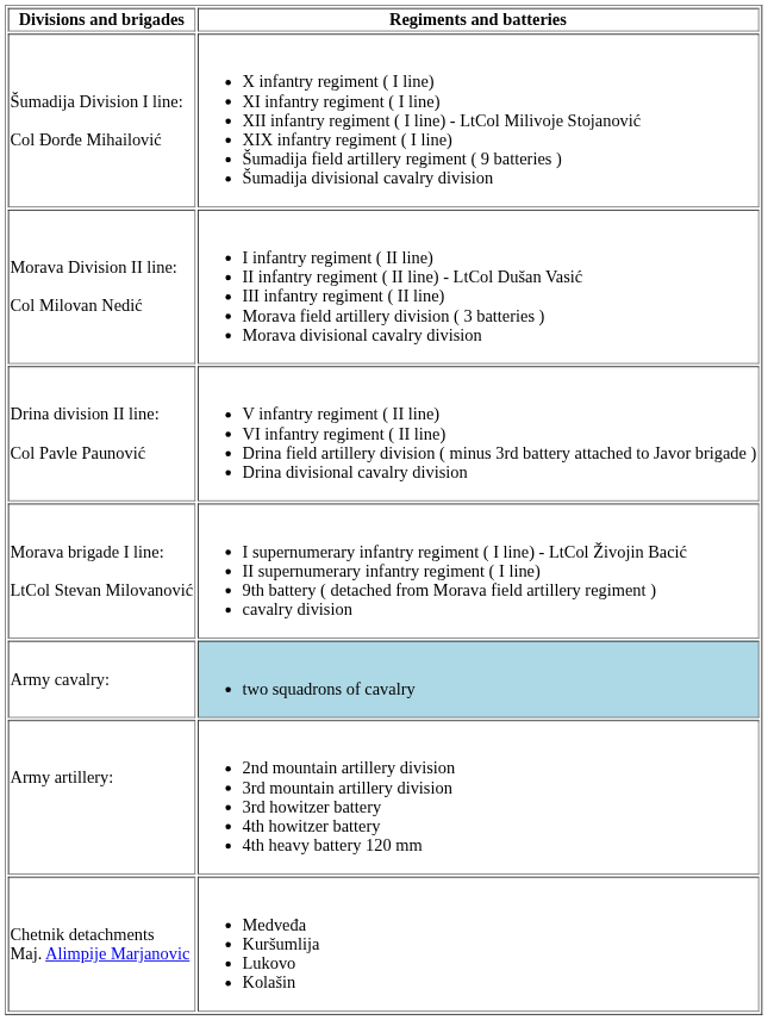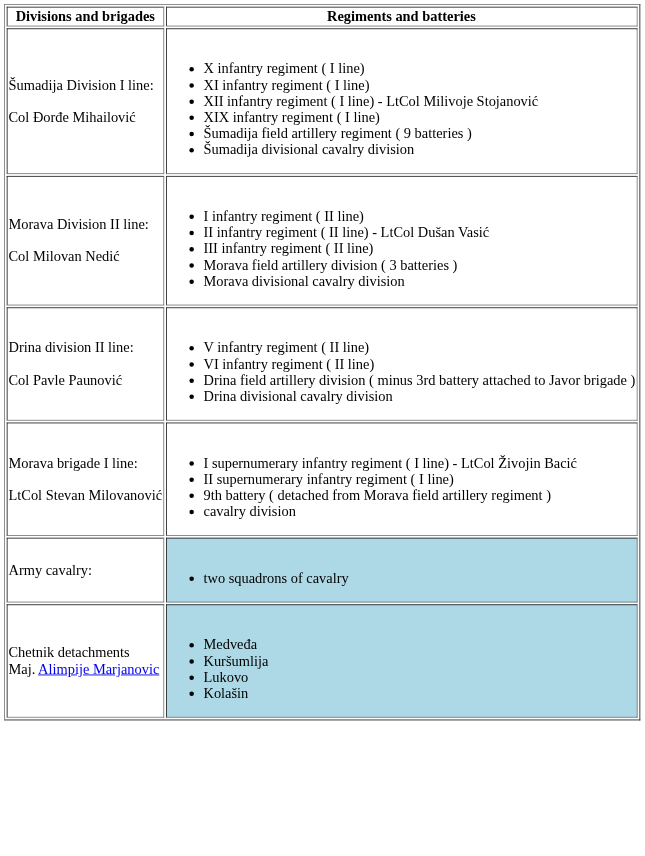- row: Army artillery: | 2nd mountain artillery division 3rd mountain artillery division 3rd howitzer battery 4th howitzer battery 4th heavy battery 120 mm
Chetnik detachments Maj. Alimpije Marjanovic | Regiments and batteries: no background -> lightblue background
